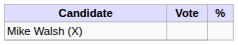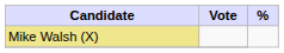Mike Walsh (X) | Candidate: no background -> khaki background
